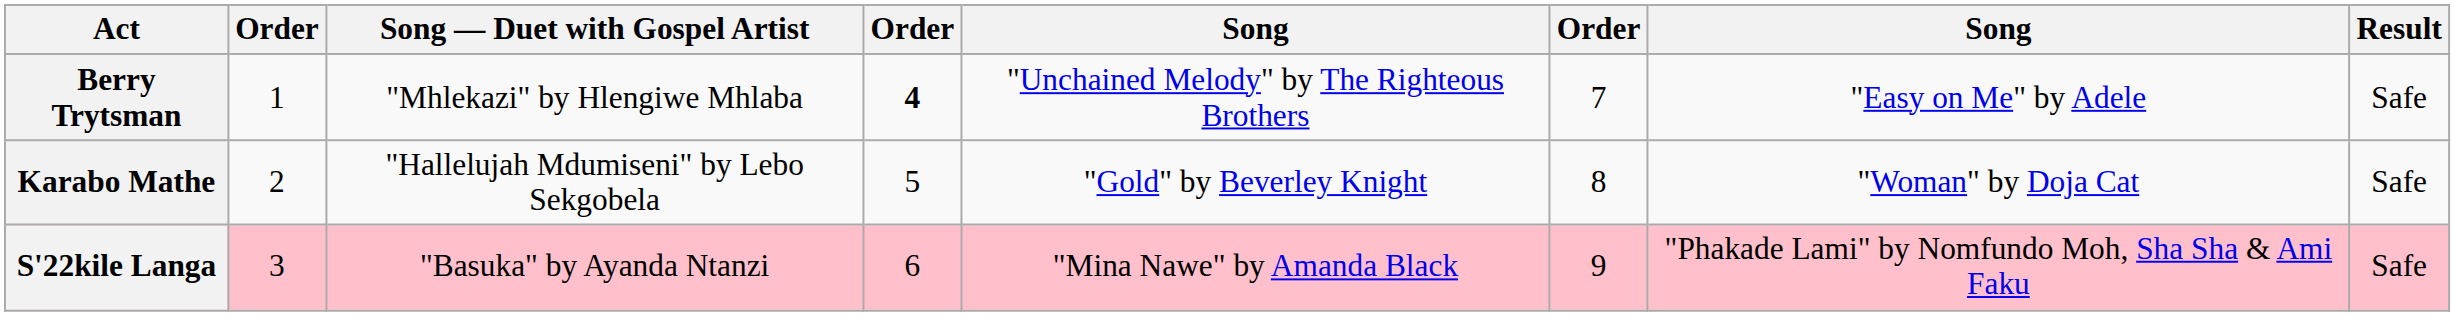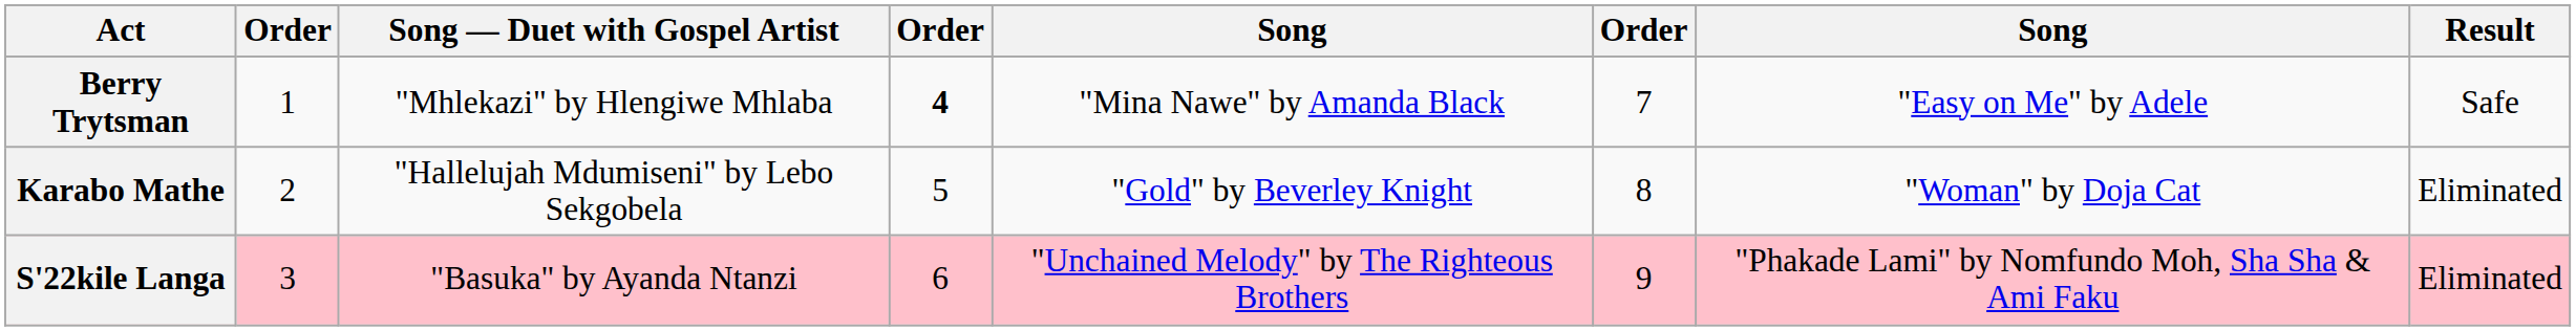Berry Trytsman | column 5: "Unchained Melody" by The Righteous Brothers -> "Mina Nawe" by Amanda Black
Karabo Mathe | Result: Safe -> Eliminated
S'22kile Langa | column 5: "Mina Nawe" by Amanda Black -> "Unchained Melody" by The Righteous Brothers
S'22kile Langa | Result: Safe -> Eliminated
